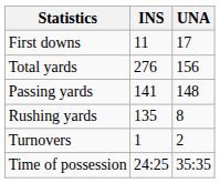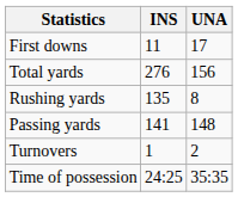rows swapped: Rushing yards <-> Passing yards
